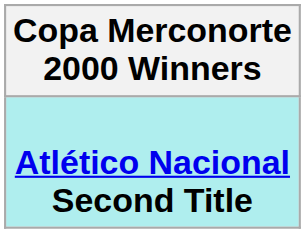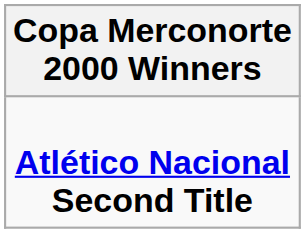row 2 | column 1: paleturquoise background -> no background
